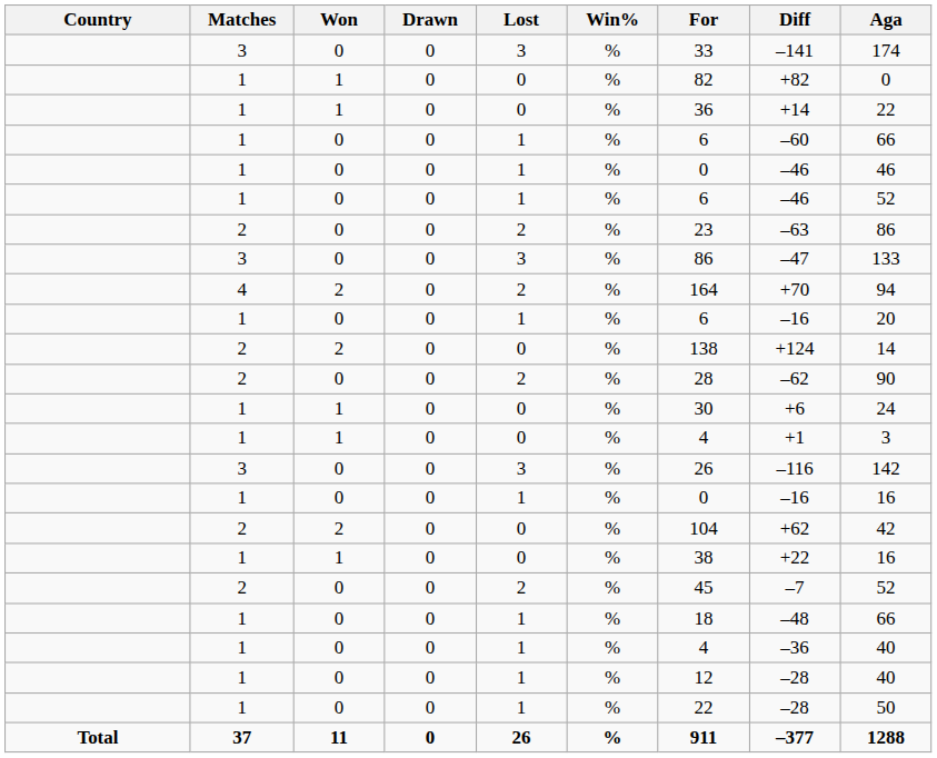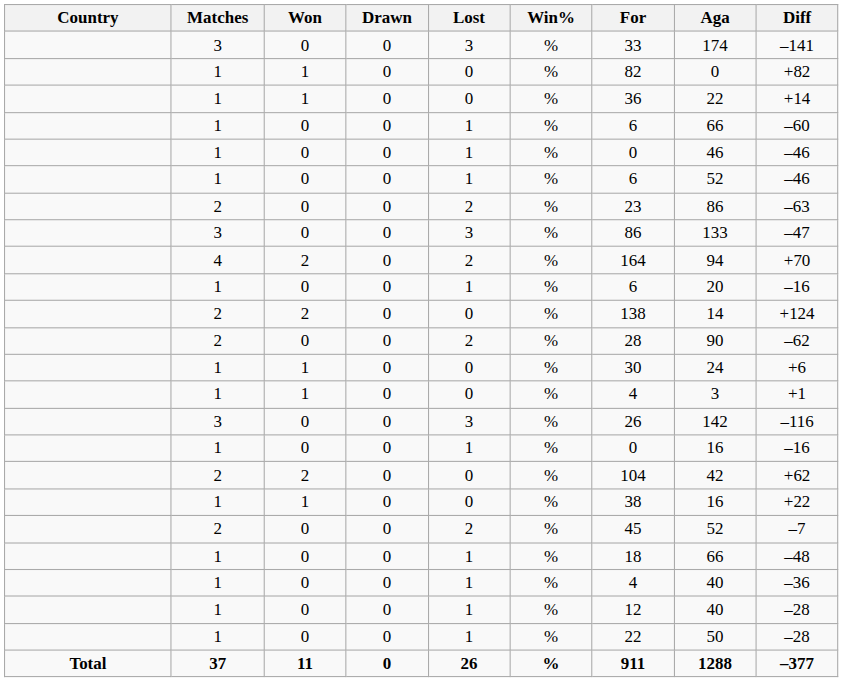columns swapped: Aga <-> Diff
